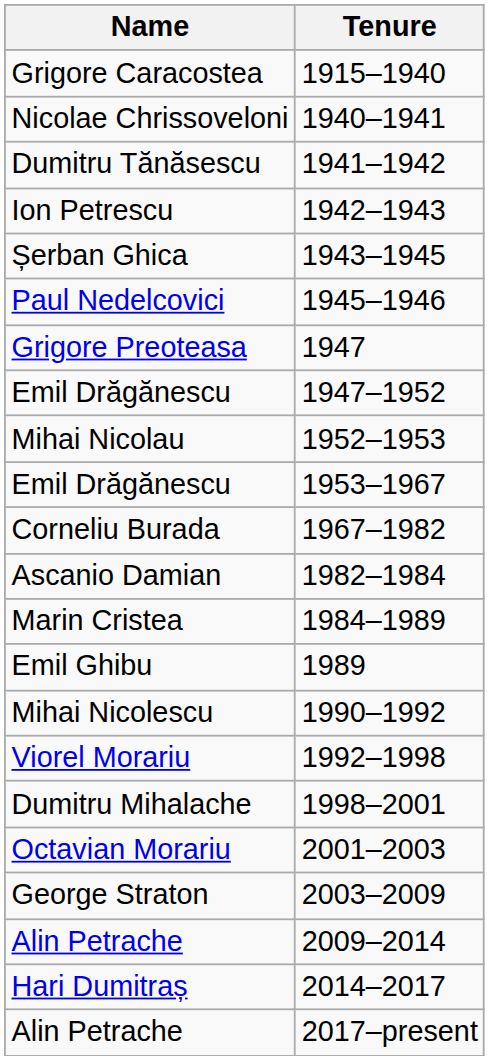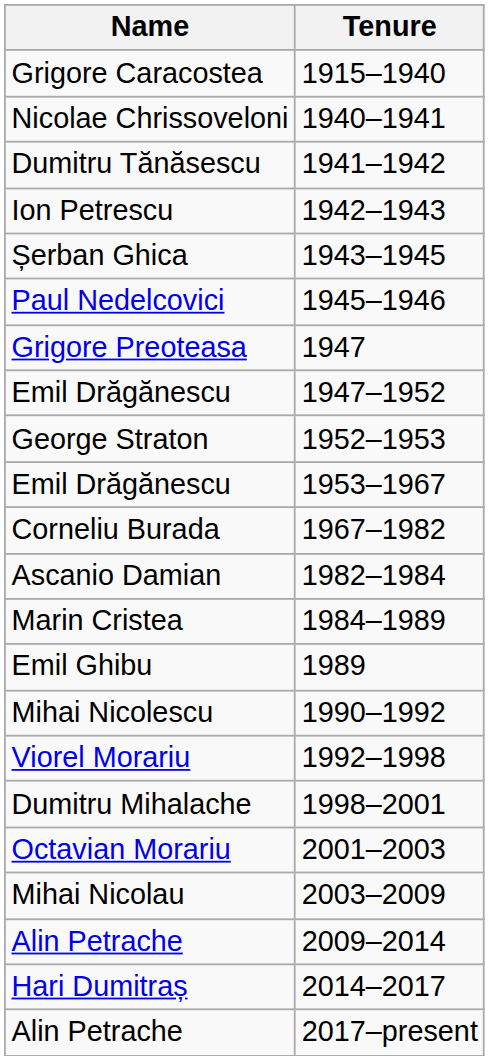row 10 | Name: Mihai Nicolau -> George Straton
row 20 | Name: George Straton -> Mihai Nicolau
